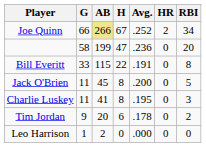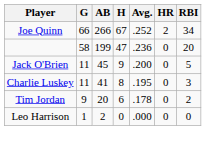Joe Quinn | AB: khaki background -> no background
- row: Bill Everitt | 33 | 115 | 22 | .191 | 0 | 8
Jack O'Brien | H: 8 -> 9
